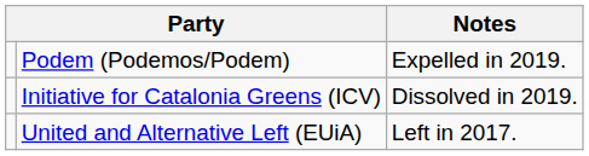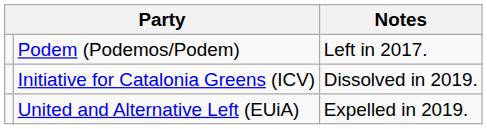Podem (Podemos/Podem) | Notes: Expelled in 2019. -> Left in 2017.
United and Alternative Left (EUiA) | Notes: Left in 2017. -> Expelled in 2019.
